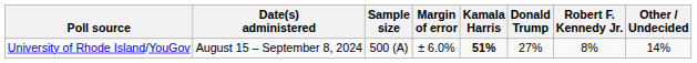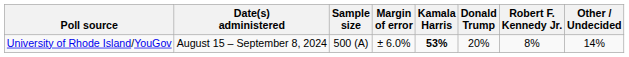University of Rhode Island/YouGov | Kamala Harris: 51% -> 53%
University of Rhode Island/YouGov | Donald Trump: 27% -> 20%
